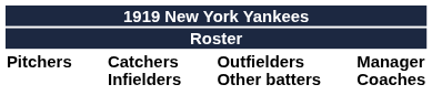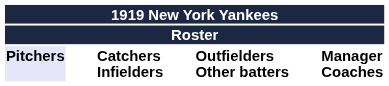Pitchers | column 1: no background -> lavender background
